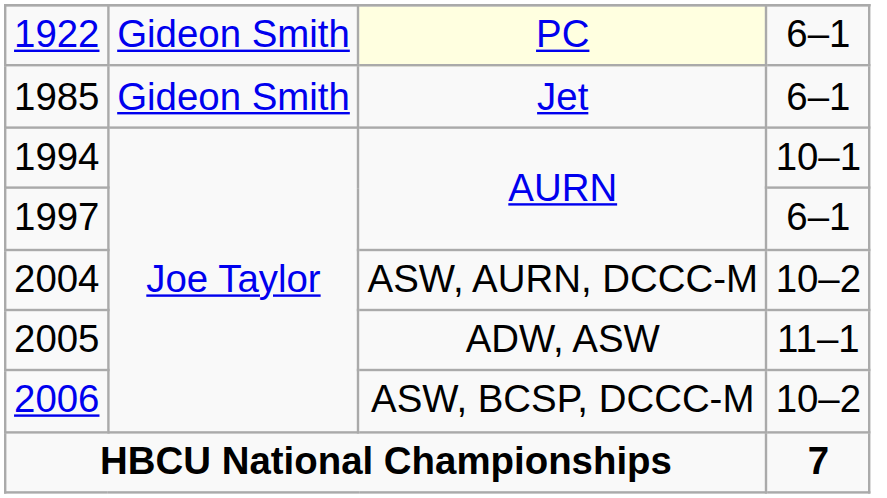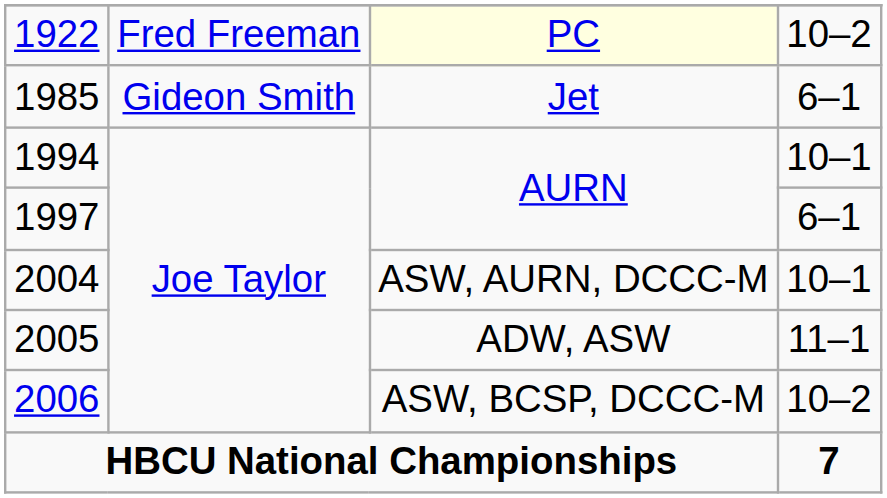1922 | column 2: Gideon Smith -> Fred Freeman
1922 | column 4: 6–1 -> 10–2
2004 | column 4: 10–2 -> 10–1
